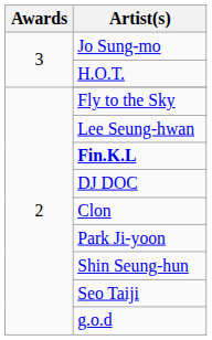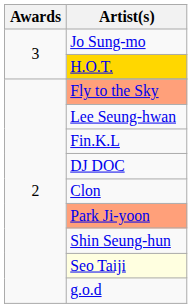H.O.T. | Artist(s): no background -> gold background
Fly to the Sky | Artist(s): no background -> lightsalmon background
Fin.K.L | Artist(s): bold -> normal
Park Ji-yoon | Artist(s): no background -> lightsalmon background
Seo Taiji | Artist(s): no background -> lightyellow background
